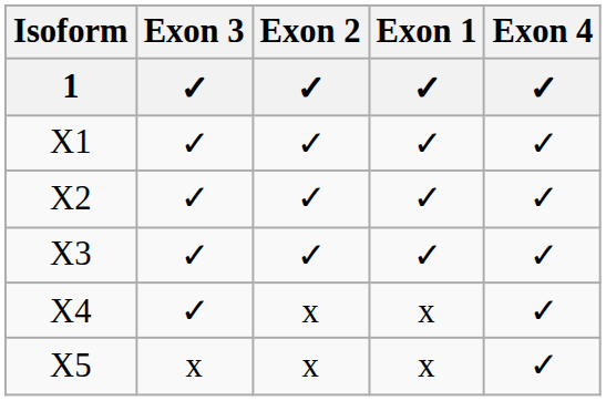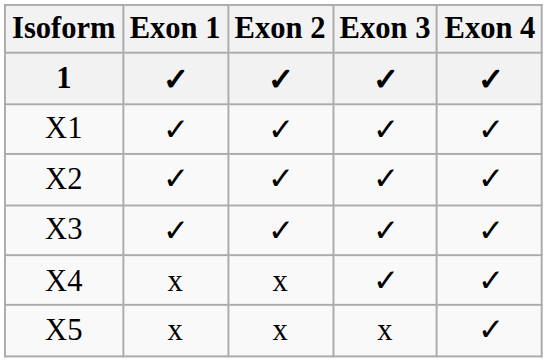columns swapped: Exon 1 / ✓ <-> Exon 3 / ✓
